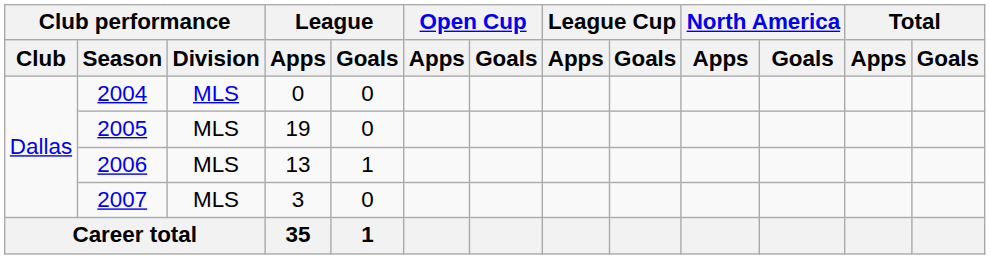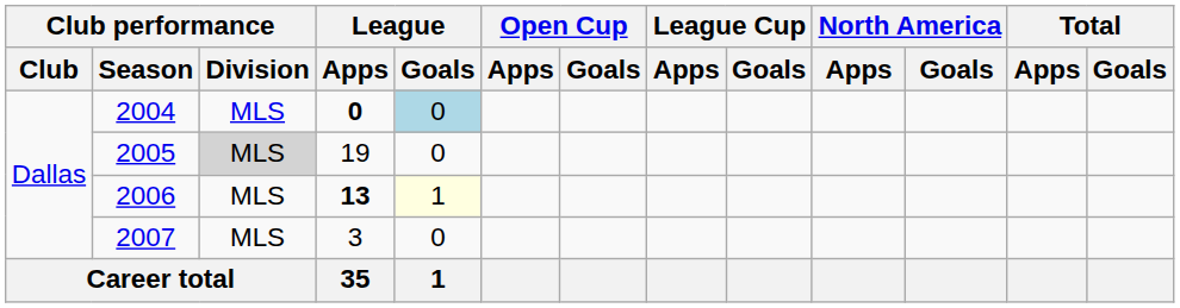2004 | League / Apps: normal -> bold
2004 | League / Goals: no background -> lightblue background
2005 | Club performance / Division: no background -> lightgrey background
2006 | League / Apps: normal -> bold
2006 | League / Goals: no background -> lightyellow background
